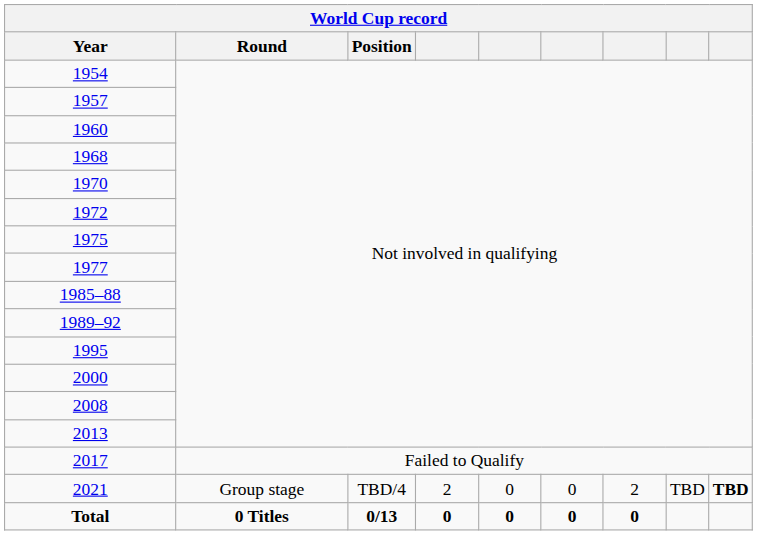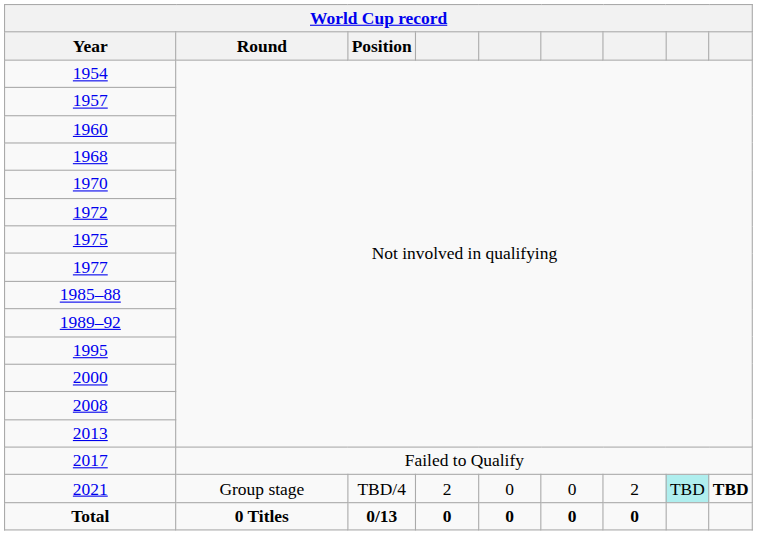2021 | column 8: no background -> paleturquoise background
